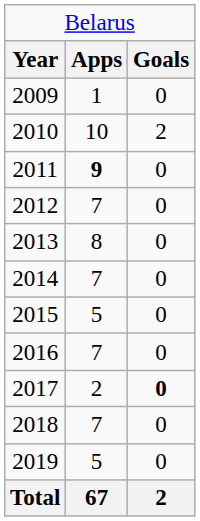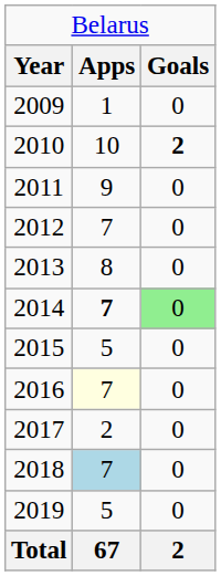2010 | column 3: normal -> bold
2011 | column 2: bold -> normal
2014 | column 2: normal -> bold
2014 | column 3: no background -> lightgreen background
2016 | column 2: no background -> lightyellow background
2017 | column 3: bold -> normal
2018 | column 2: no background -> lightblue background
